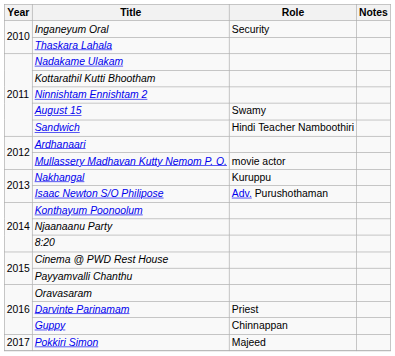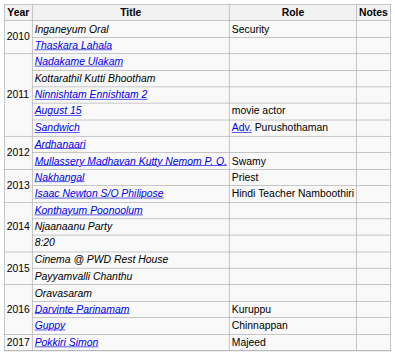August 15 | Role: Swamy -> movie actor
Sandwich | Role: Hindi Teacher Namboothiri -> Adv. Purushothaman
Mullassery Madhavan Kutty Nemom P. O. | Role: movie actor -> Swamy
Nakhangal | Role: Kuruppu -> Priest
Isaac Newton S/O Philipose | Role: Adv. Purushothaman -> Hindi Teacher Namboothiri
Darvinte Parinamam | Role: Priest -> Kuruppu
